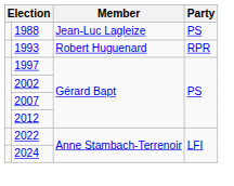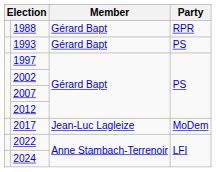1988 | Member: Jean-Luc Lagleize -> Gérard Bapt
1988 | Party: PS -> RPR
1993 | Member: Robert Huguenard -> Gérard Bapt
1993 | Party: RPR -> PS
+ row: 2017 | Jean-Luc Lagleize | MoDem
